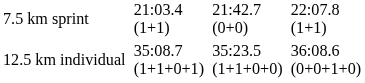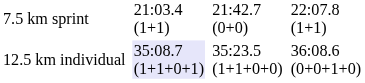12.5 km individual | column 2: no background -> lavender background
